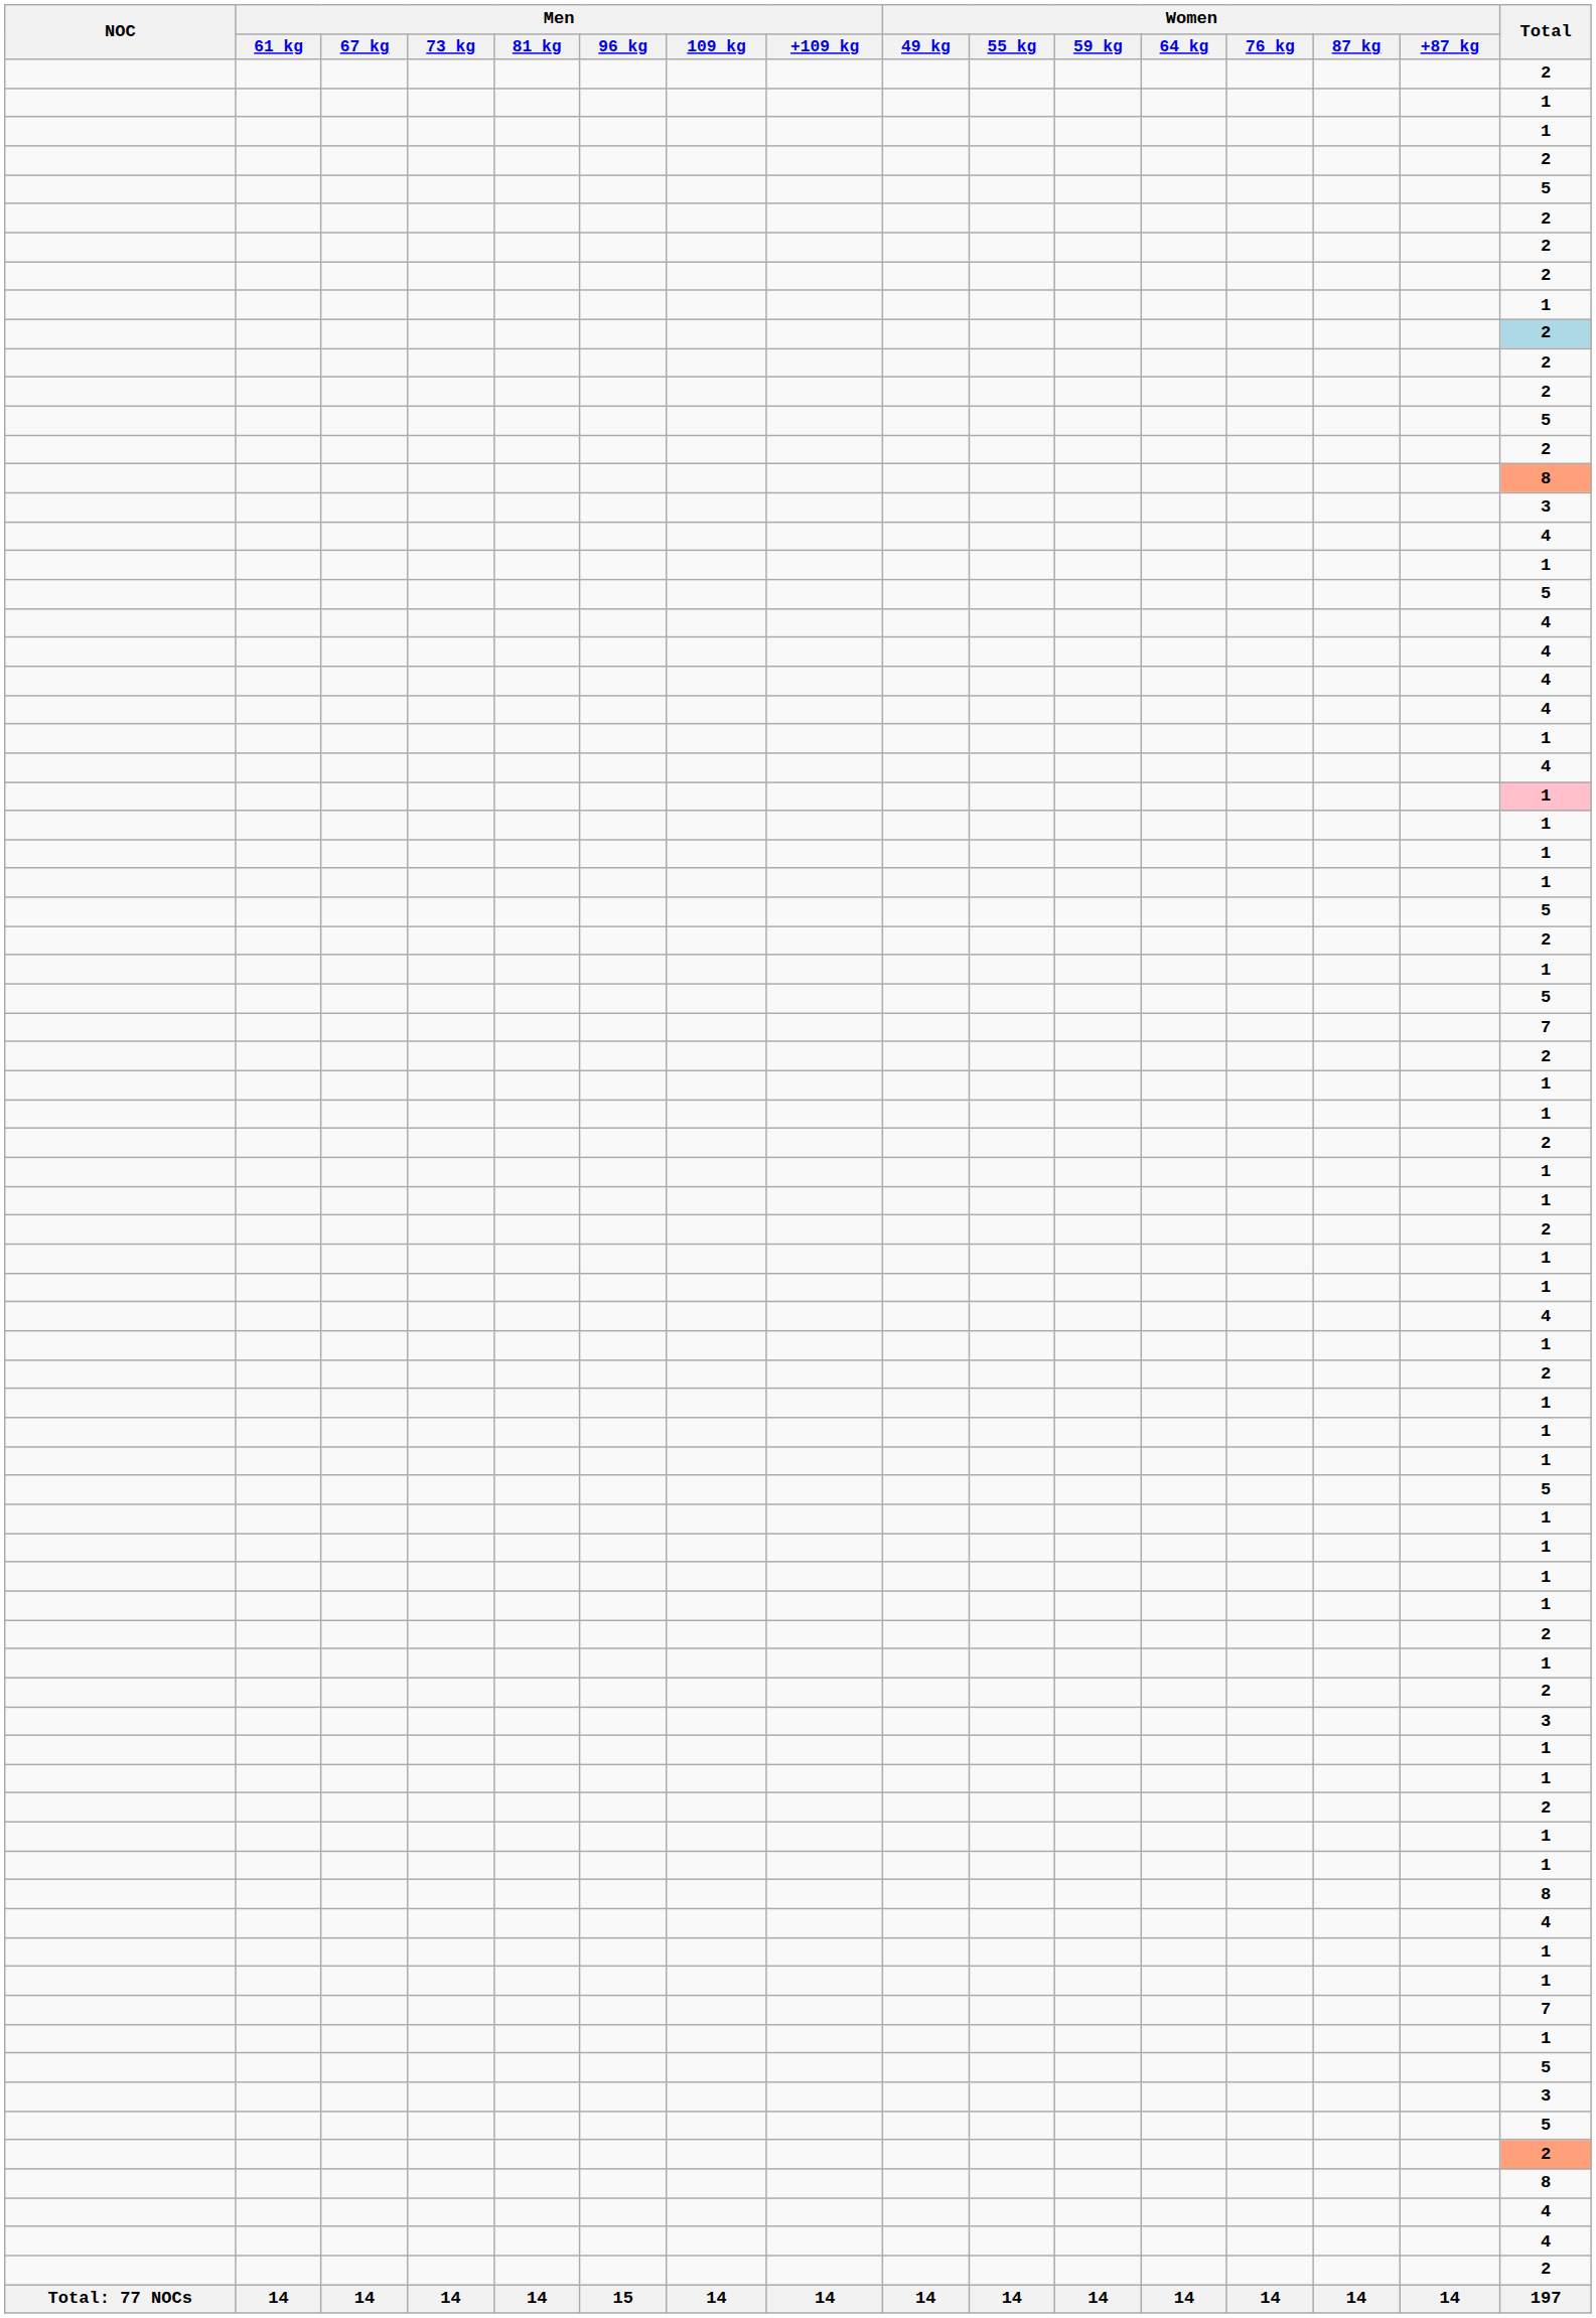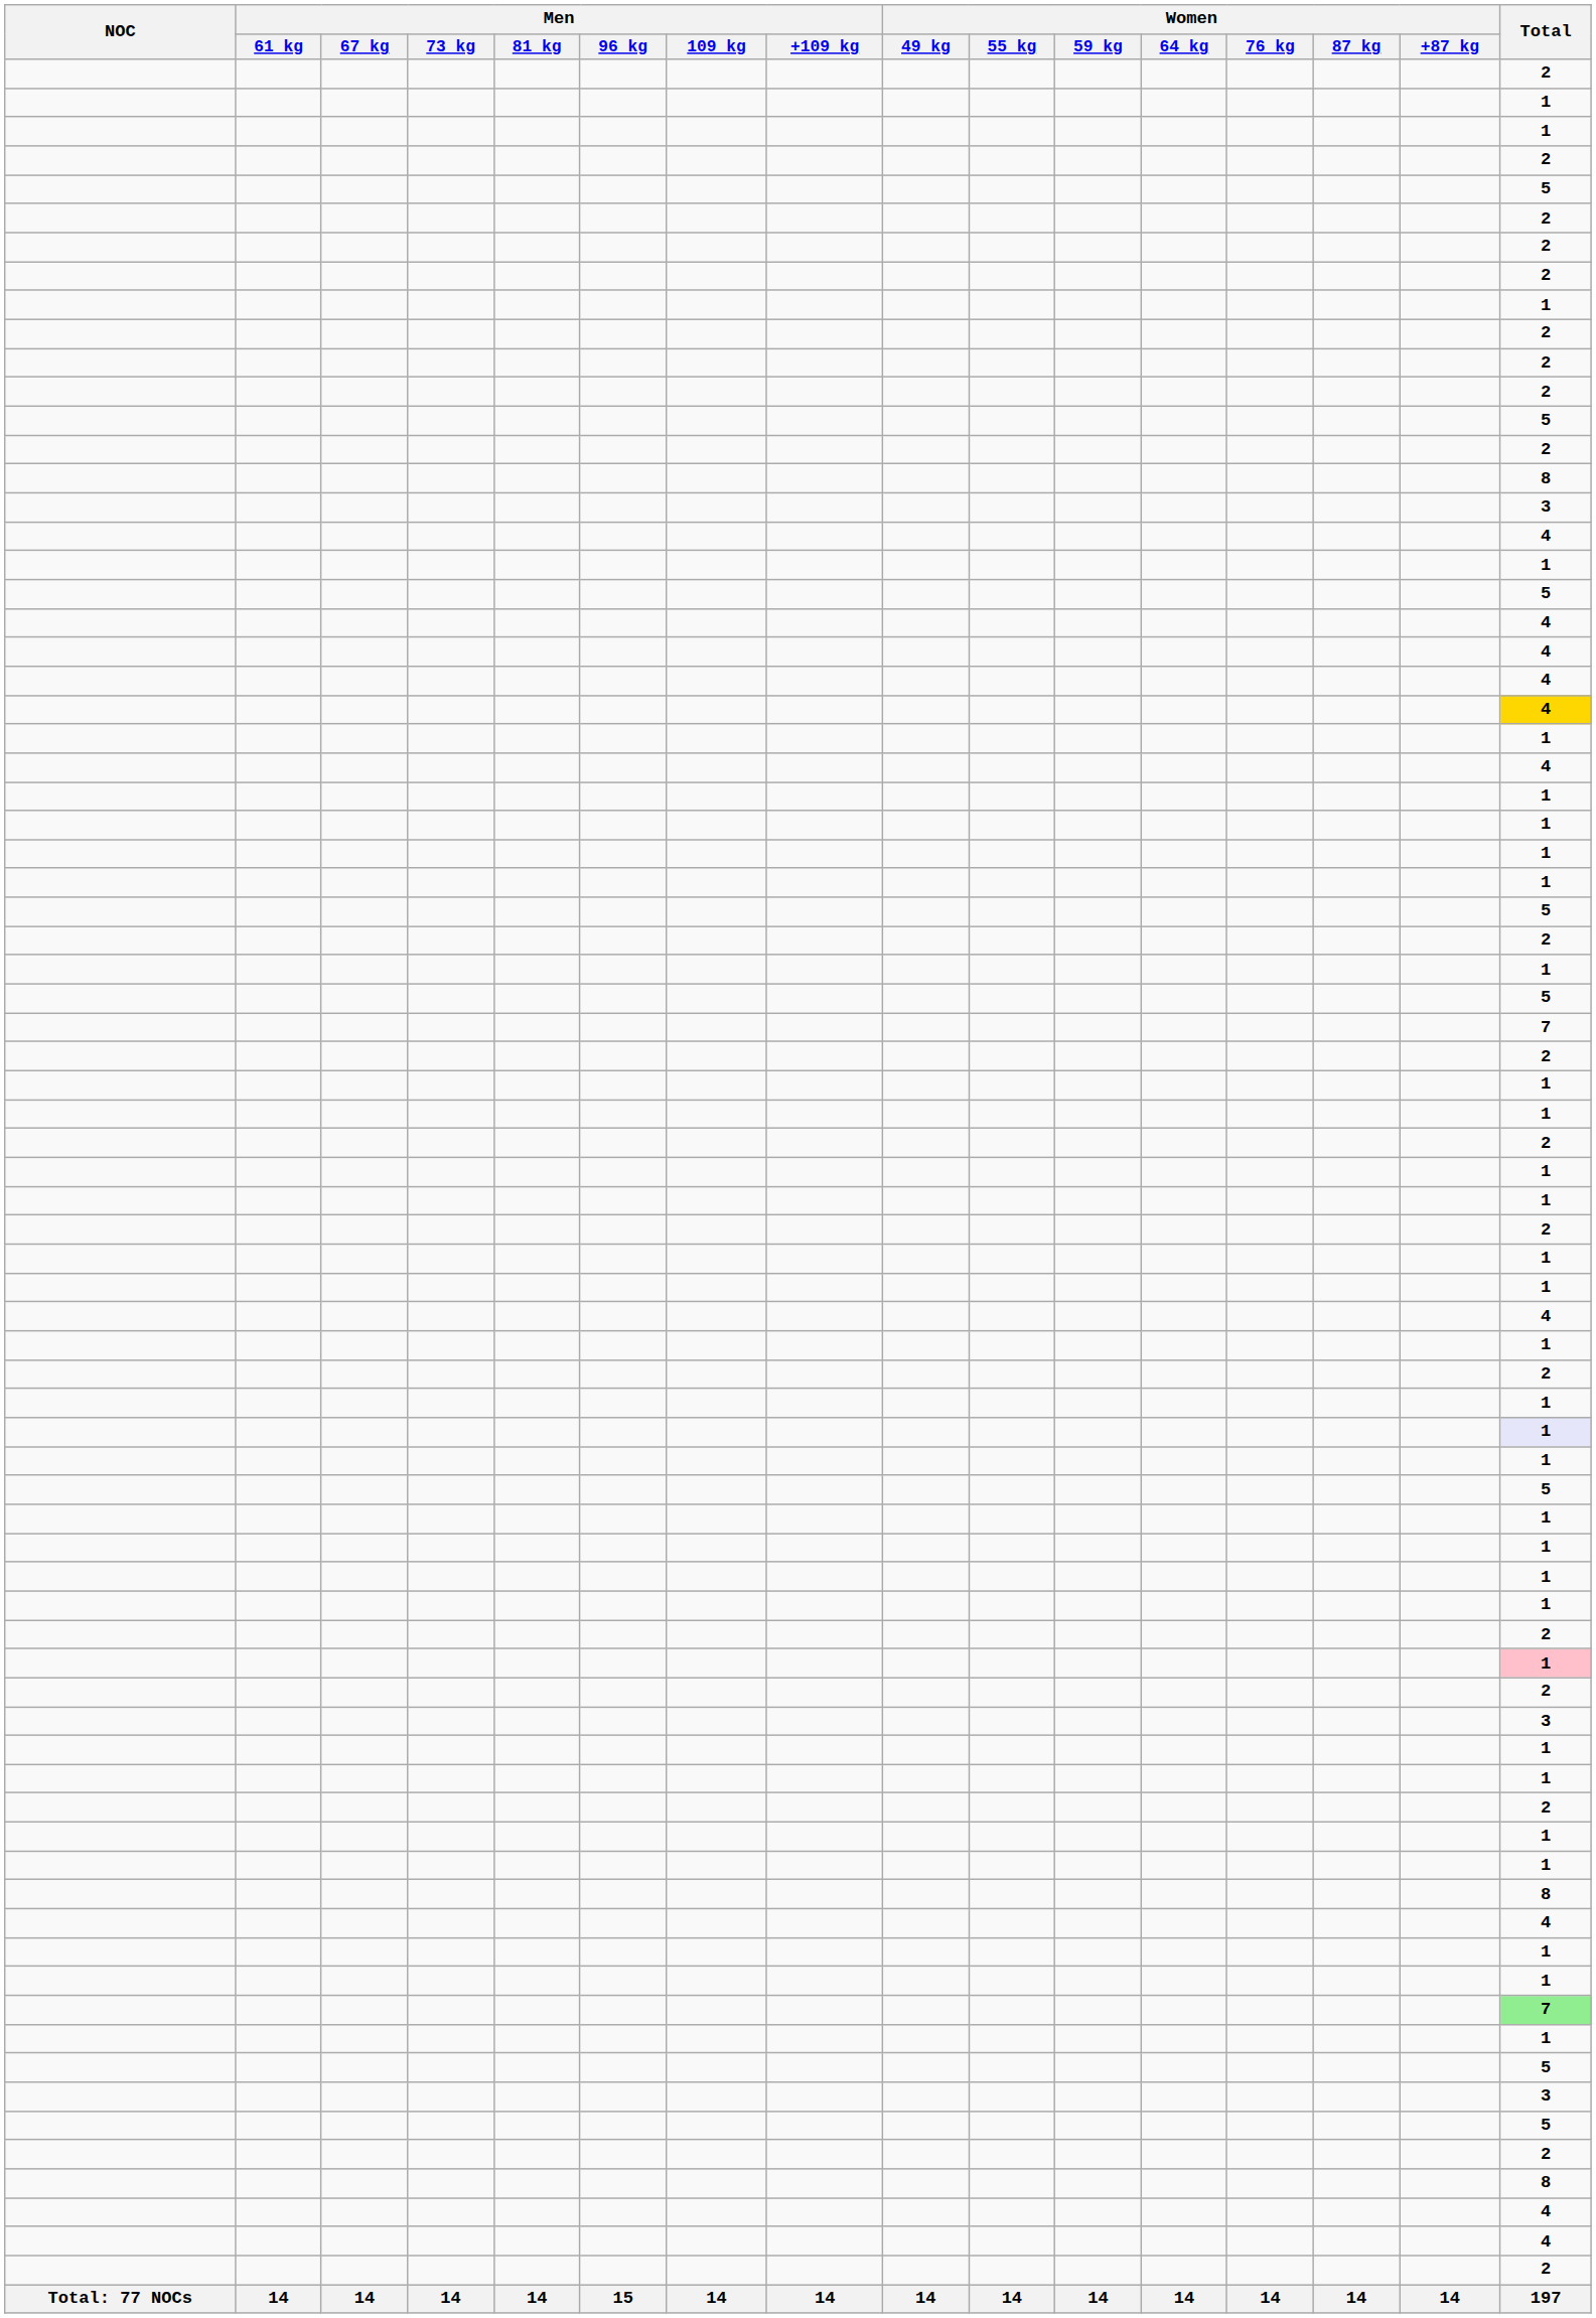row 12 | Total: lightblue background -> no background
row 17 | Total: lightsalmon background -> no background
row 25 | Total: no background -> gold background
row 28 | Total: pink background -> no background
row 50 | Total: no background -> lavender background
row 58 | Total: no background -> pink background
row 70 | Total: no background -> lightgreen background
row 75 | Total: lightsalmon background -> no background
